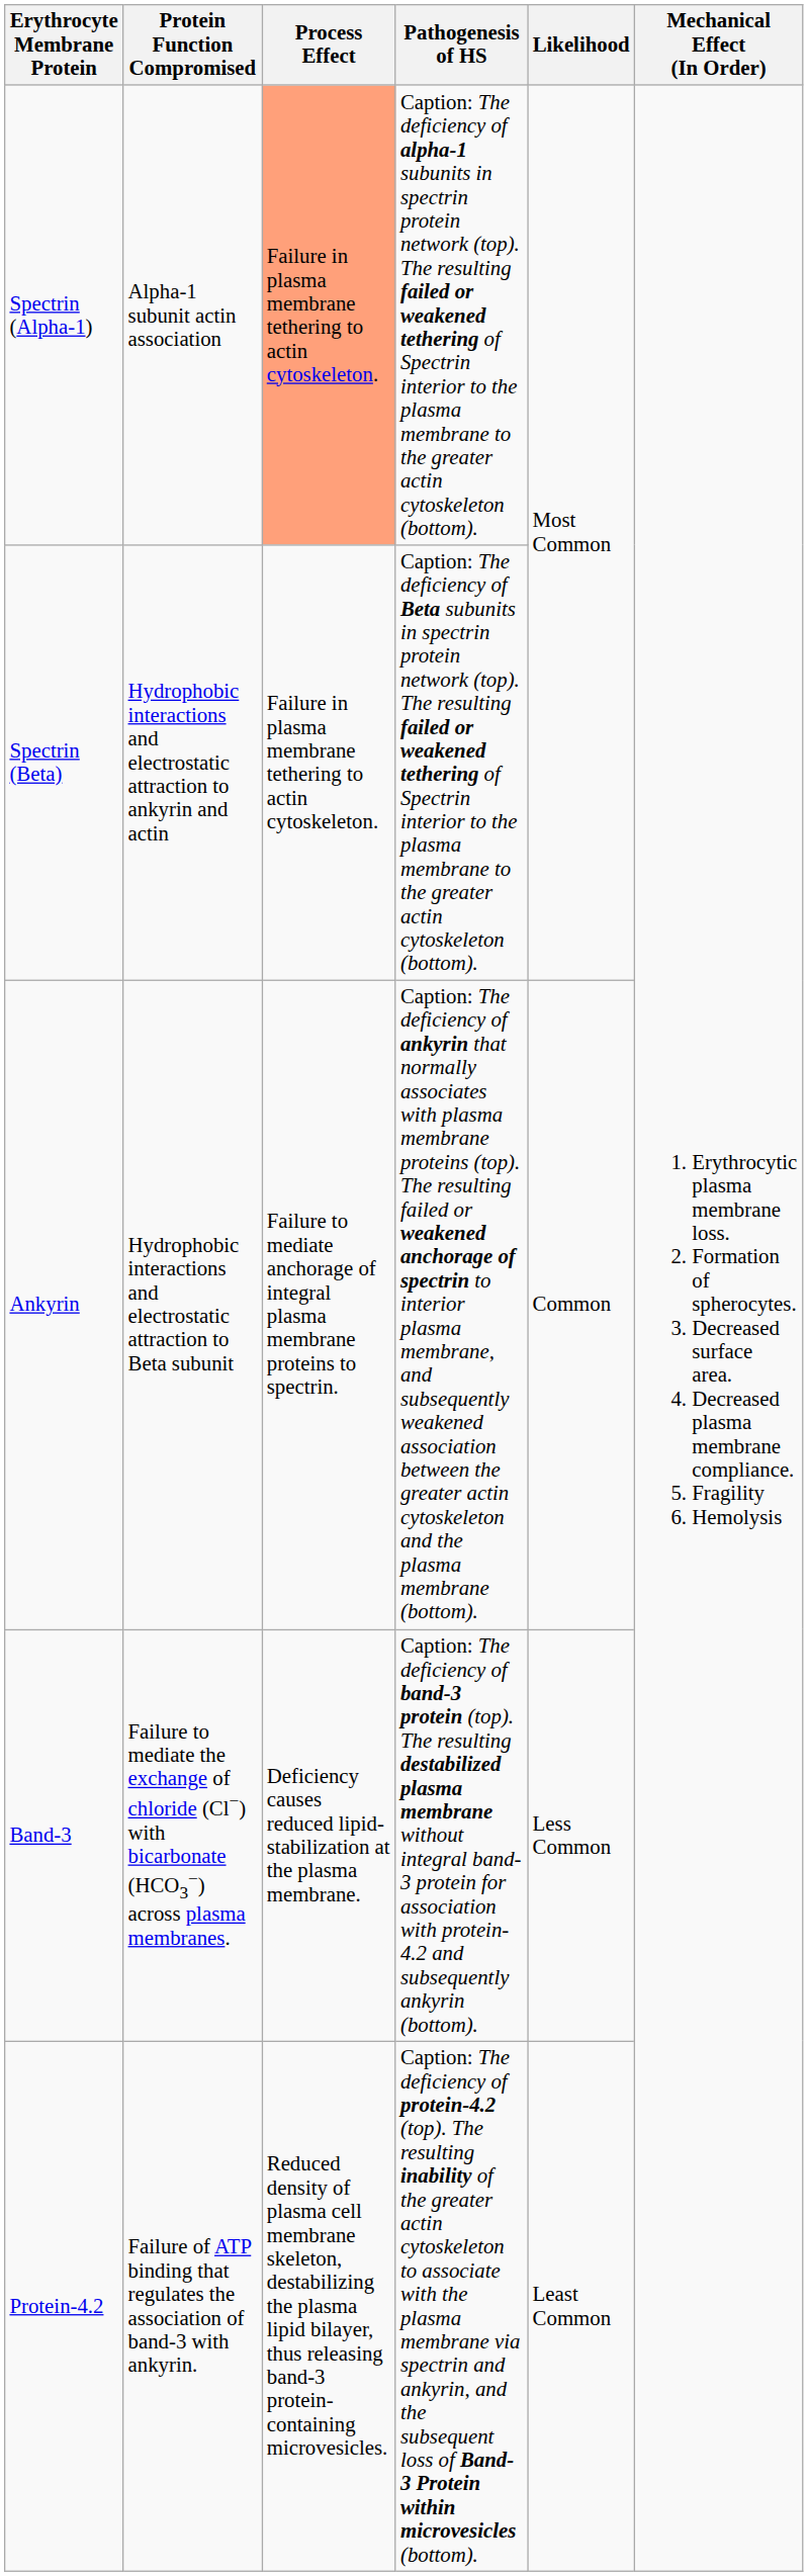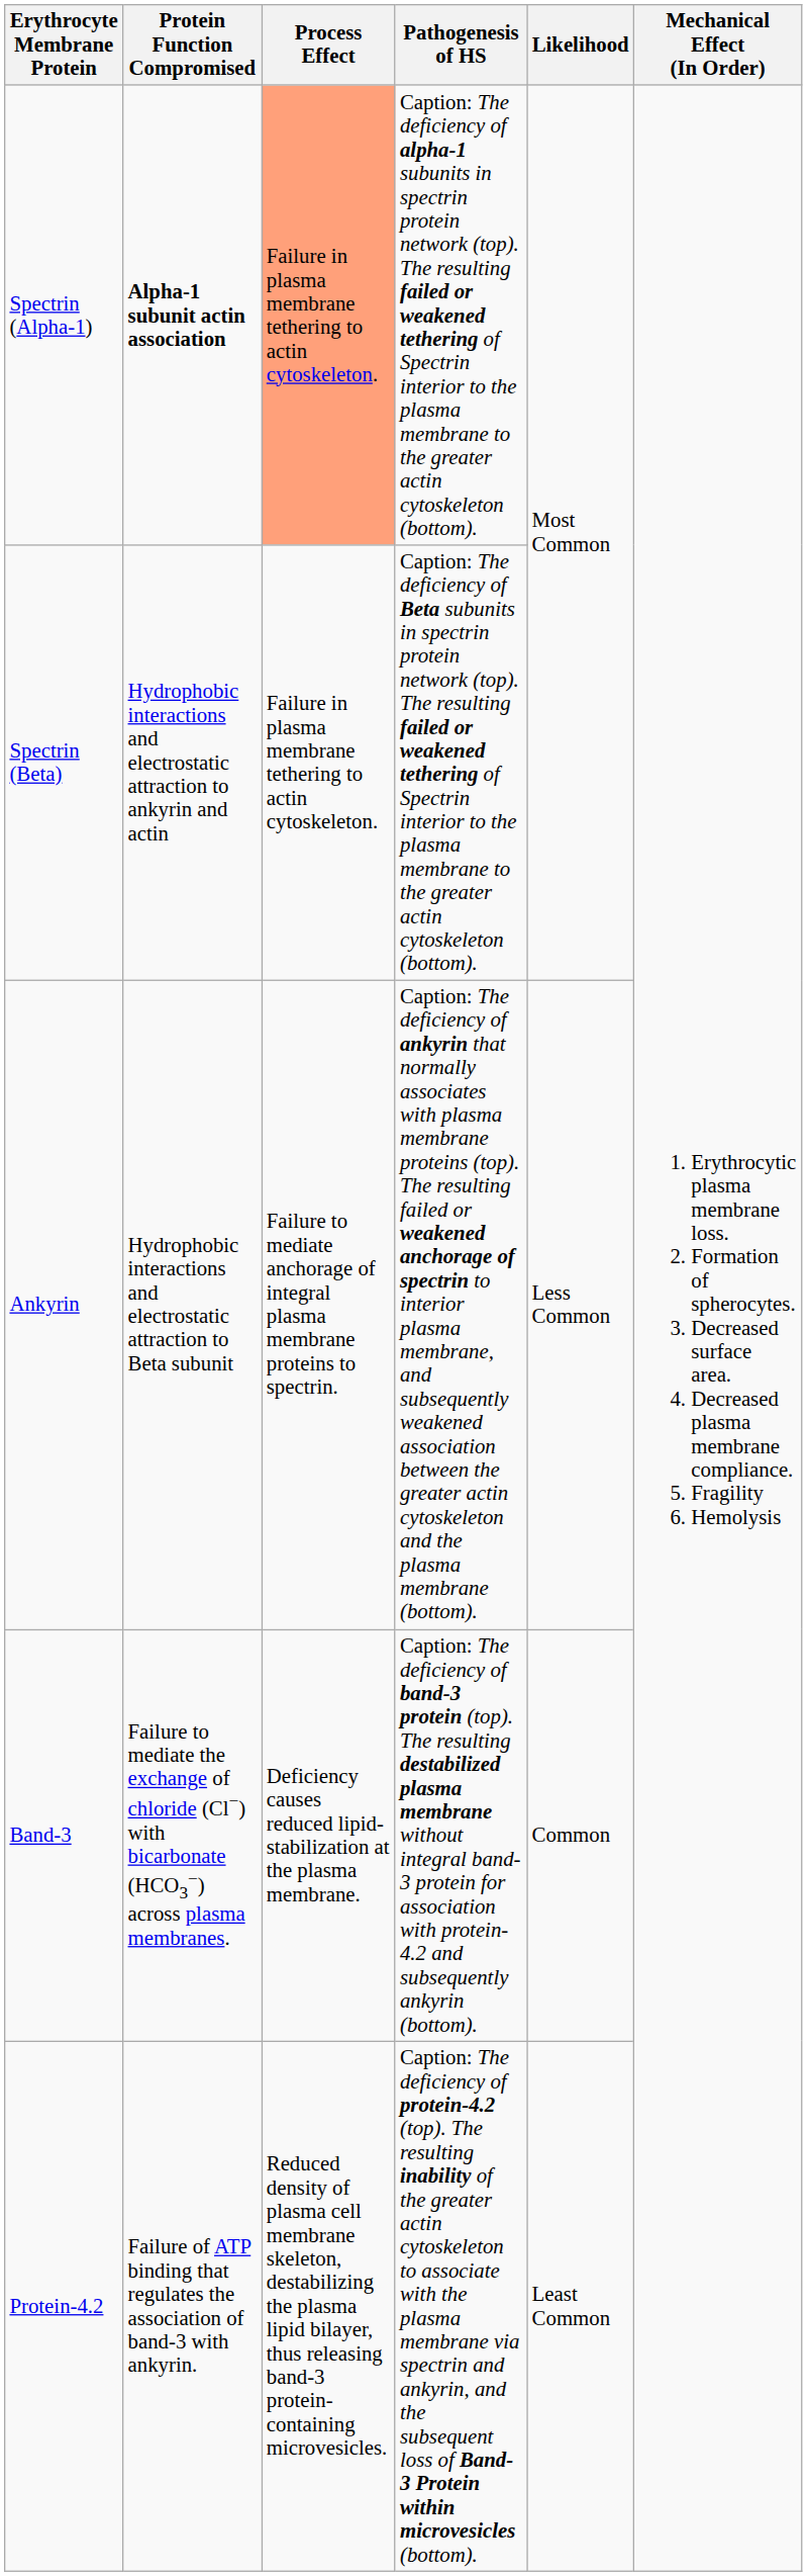Spectrin (Alpha-1) | Protein Function Compromised: normal -> bold
Ankyrin | Likelihood: Common -> Less Common
Band-3 | Likelihood: Less Common -> Common
